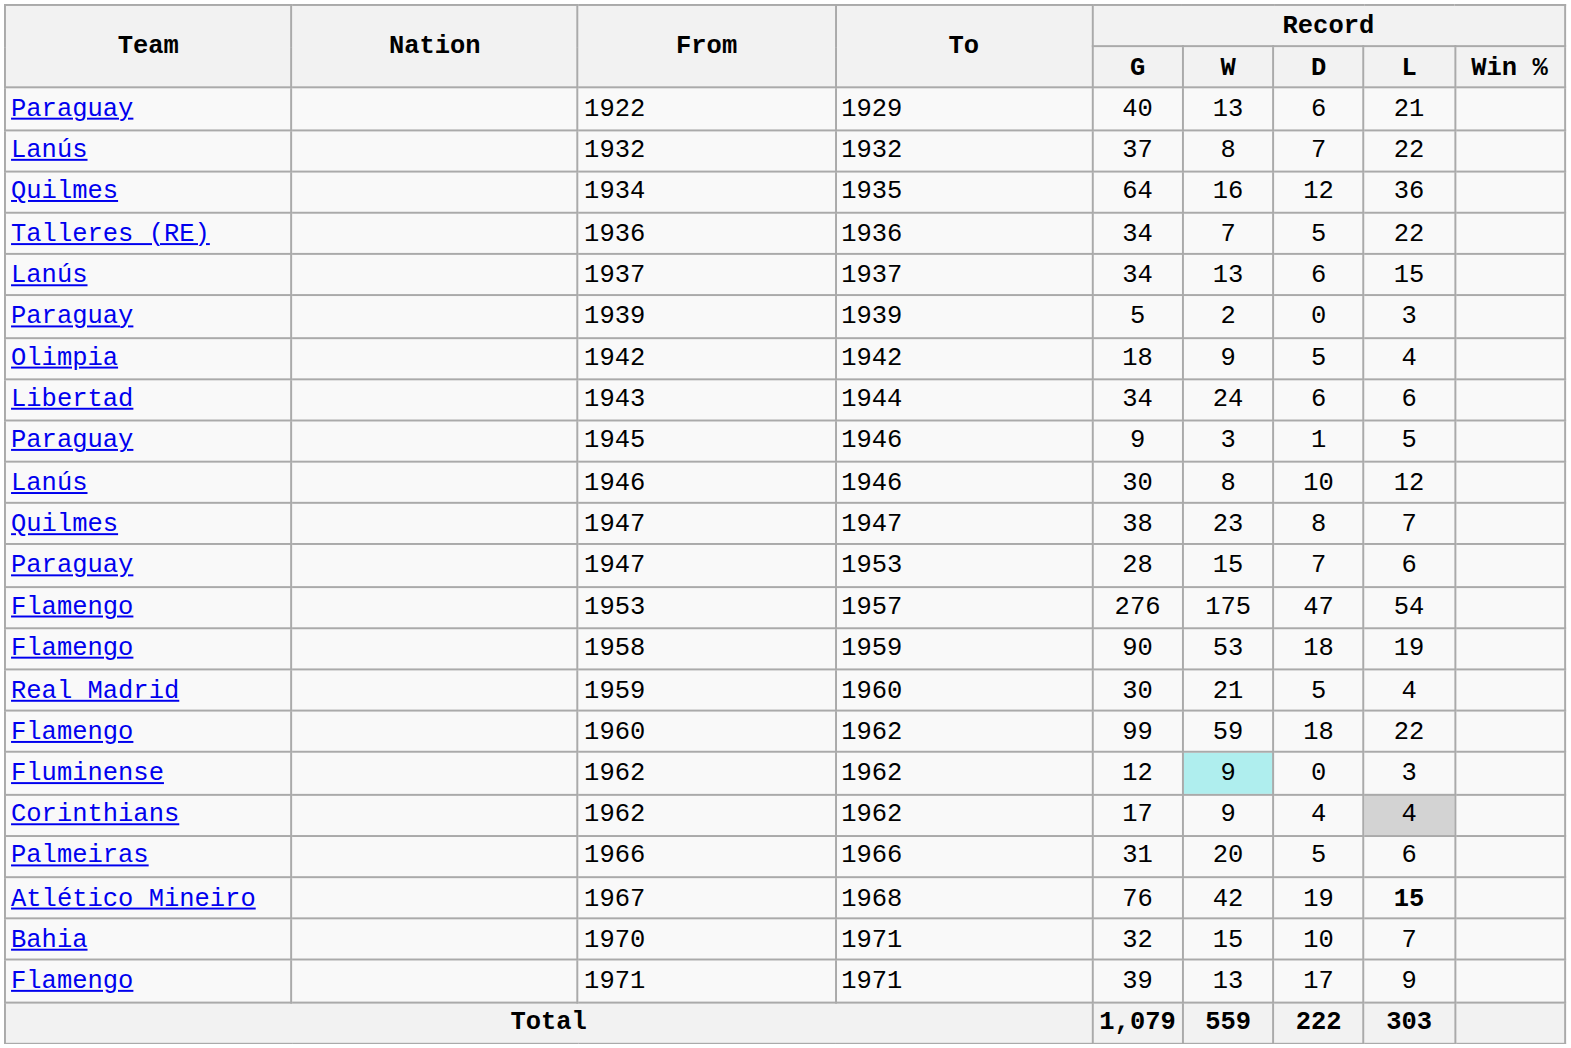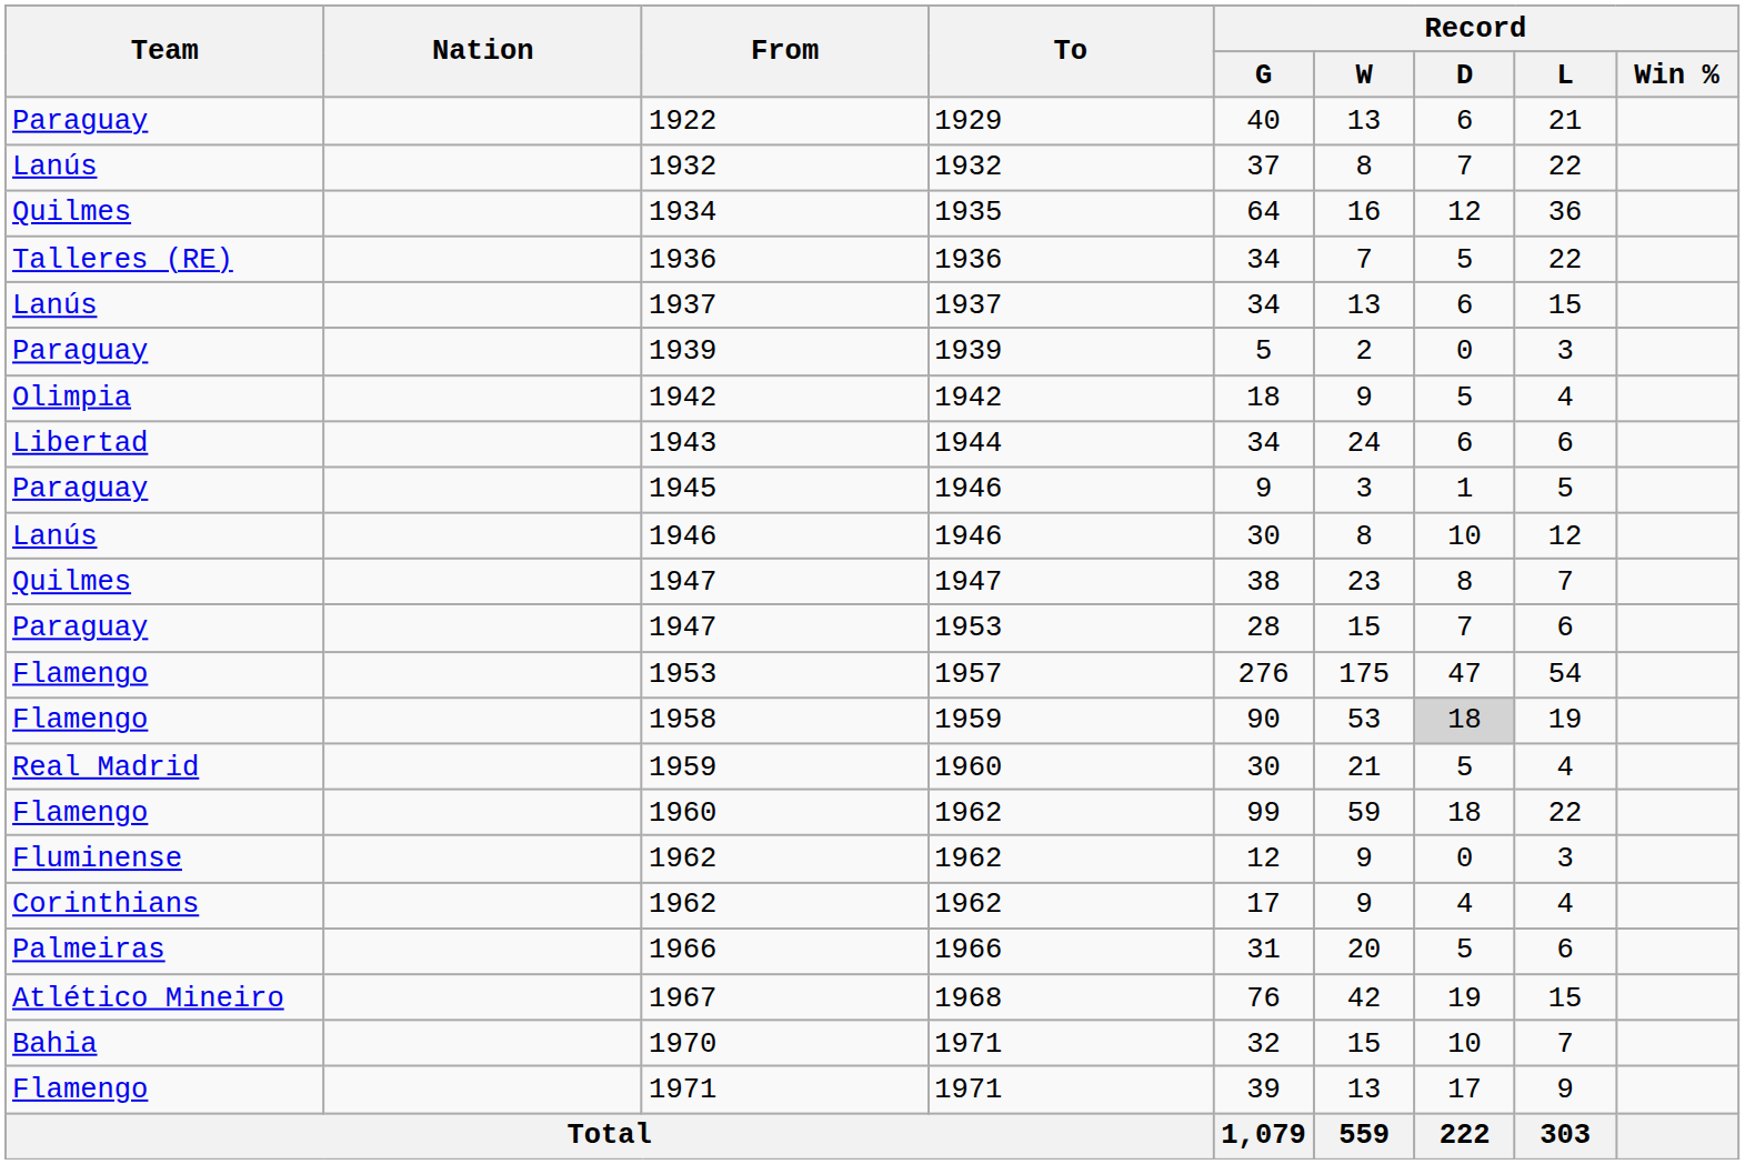1958 | Record / D: no background -> lightgrey background
Fluminense / 1962 | Record / W: paleturquoise background -> no background
Corinthians / 1962 | Record / L: lightgrey background -> no background
1967 | Record / L: bold -> normal
